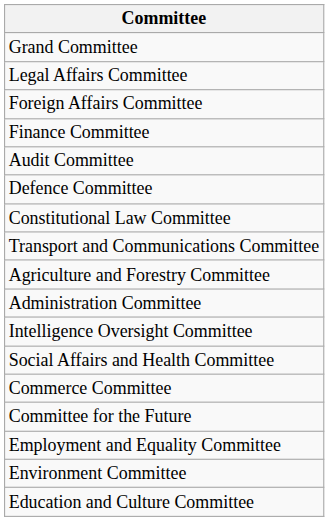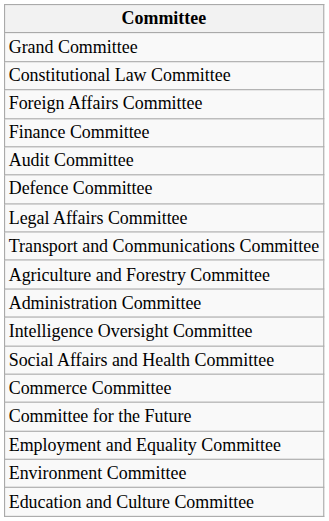row 3 | column 1: Legal Affairs Committee -> Constitutional Law Committee
row 8 | column 1: Constitutional Law Committee -> Legal Affairs Committee
